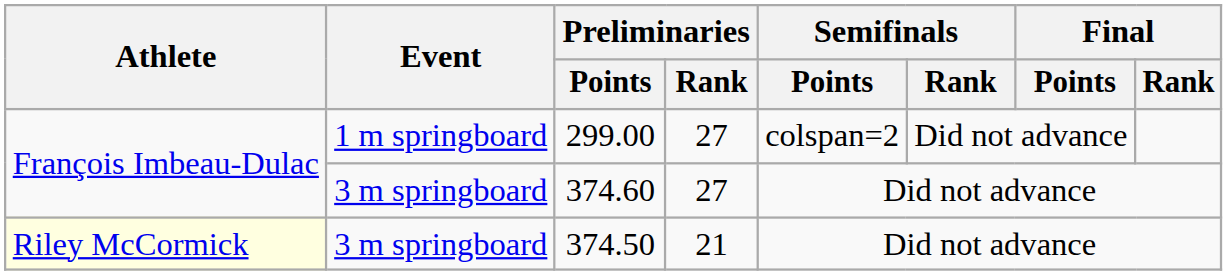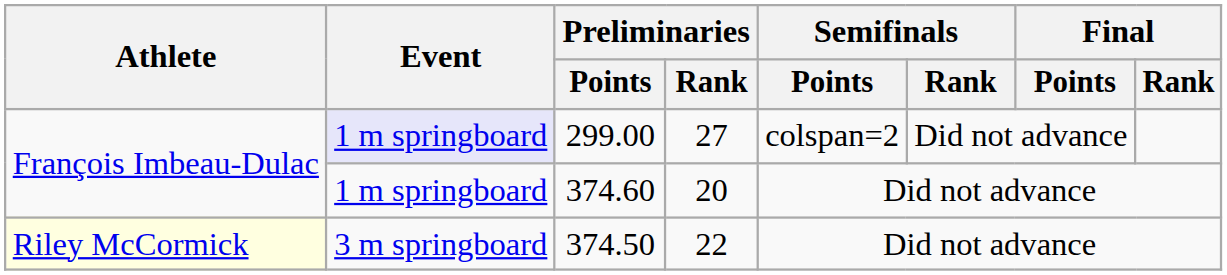299.00 | Event: no background -> lavender background
374.60 | Event: 3 m springboard -> 1 m springboard
374.60 | Preliminaries / Rank: 27 -> 20
374.50 | Preliminaries / Rank: 21 -> 22
